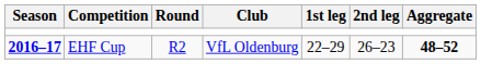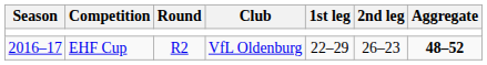EHF Cup | Season: bold -> normal
